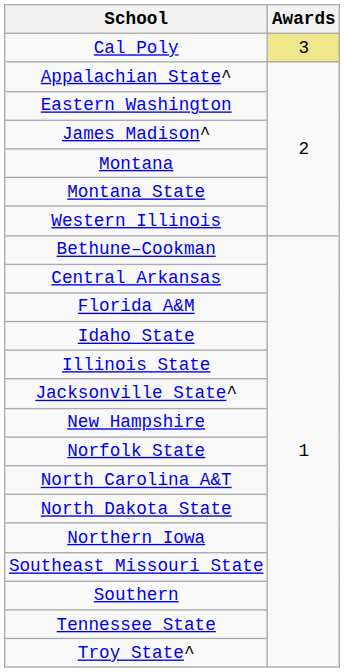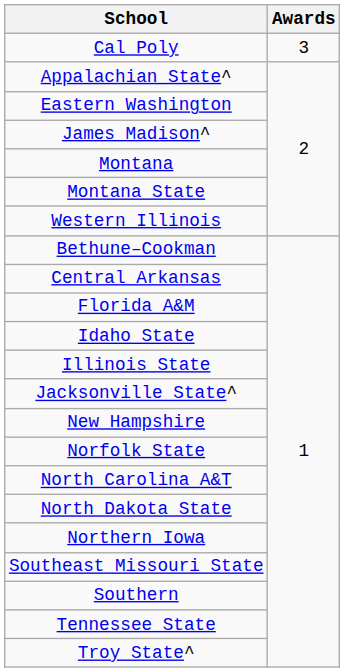Cal Poly | Awards: khaki background -> no background
